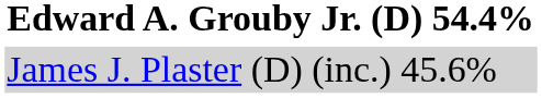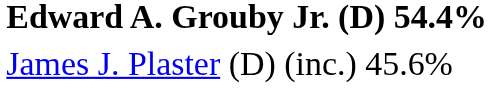row 2 | column 1: lightgrey background -> no background
